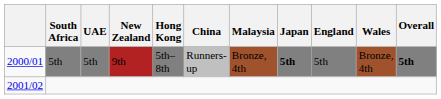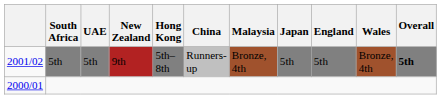row 2 | column 1: 2000/01 -> 2001/02
row 2 | Japan: bold -> normal
row 3 | column 1: 2001/02 -> 2000/01
